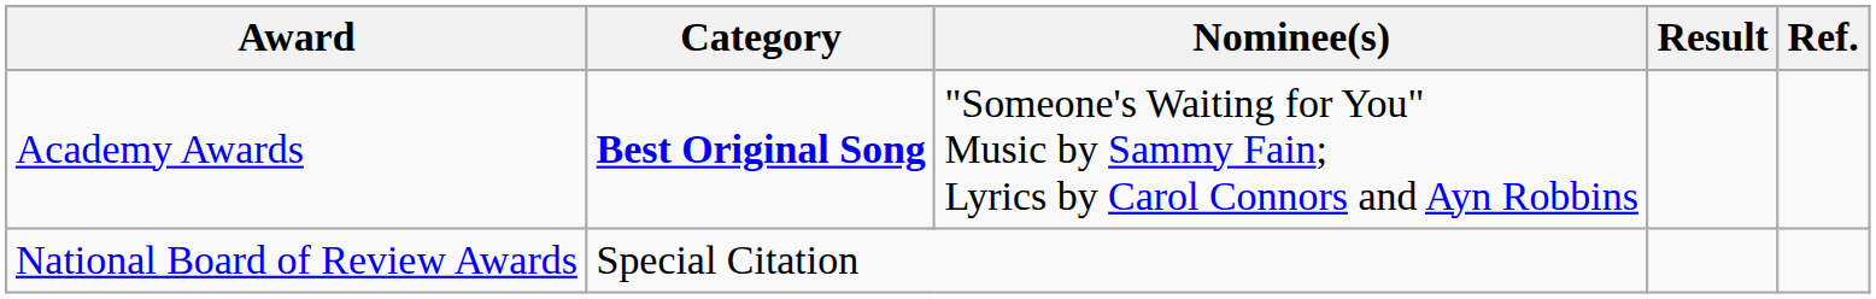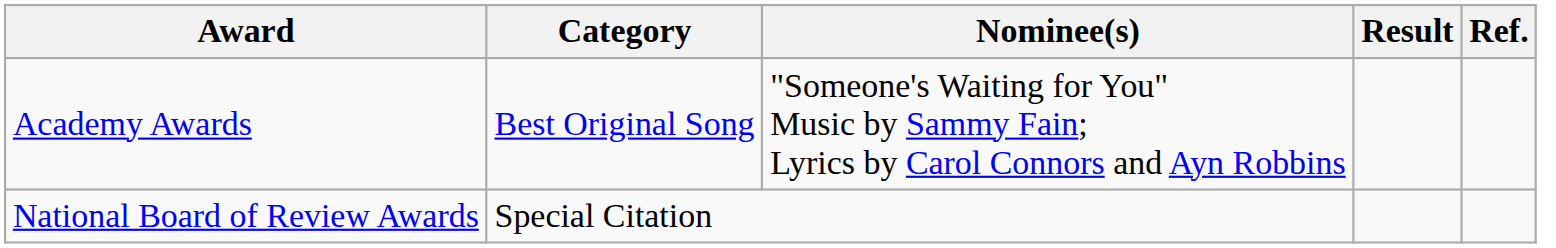Academy Awards | Category: bold -> normal
